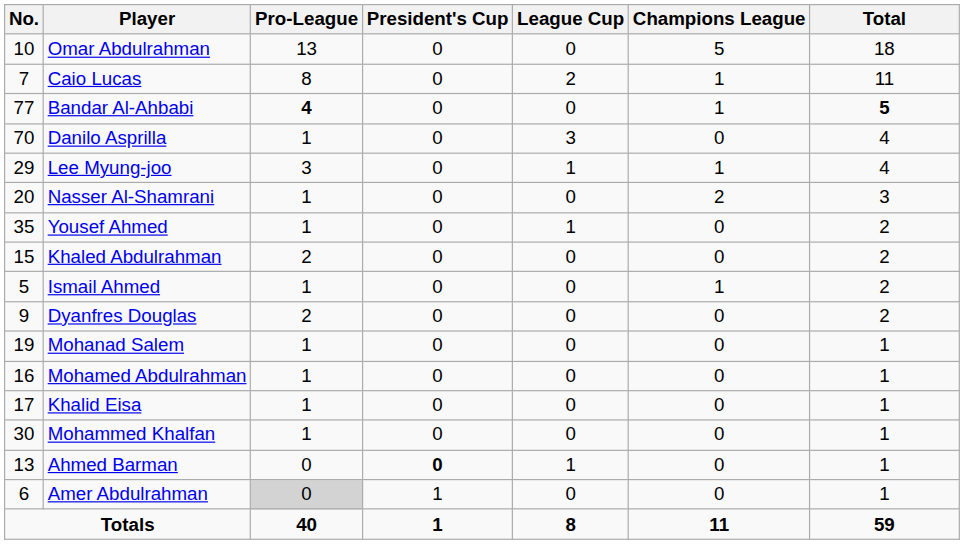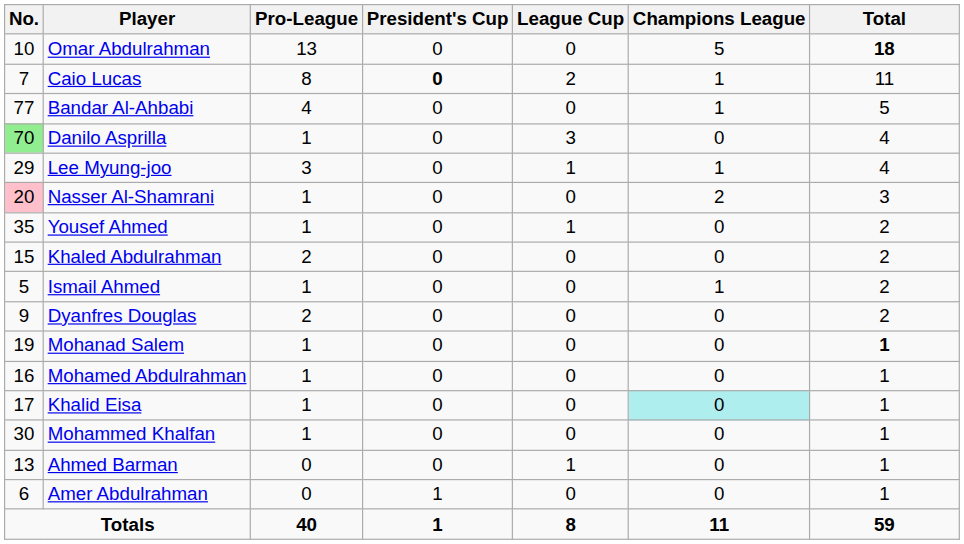Omar Abdulrahman | Total: normal -> bold
Caio Lucas | President's Cup: normal -> bold
Bandar Al-Ahbabi | Pro-League: bold -> normal
Bandar Al-Ahbabi | Total: bold -> normal
Danilo Asprilla | No.: no background -> lightgreen background
Nasser Al-Shamrani | No.: no background -> pink background
Mohanad Salem | Total: normal -> bold
Khalid Eisa | Champions League: no background -> paleturquoise background
Ahmed Barman | President's Cup: bold -> normal
Amer Abdulrahman | Pro-League: lightgrey background -> no background
